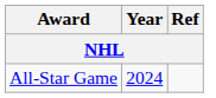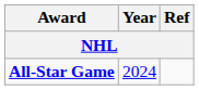row 3 | Award: normal -> bold
